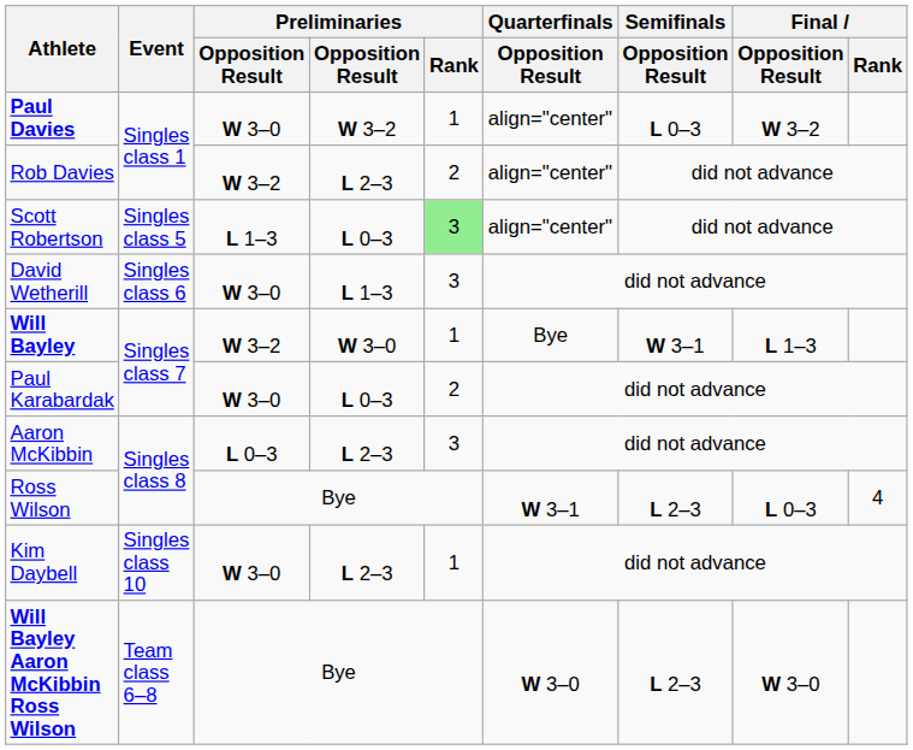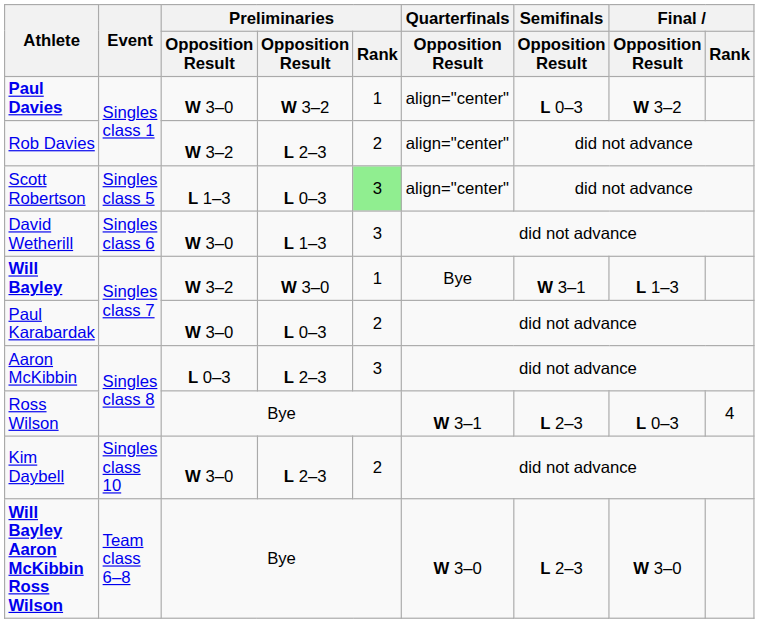Kim Daybell | Preliminaries / Rank: 1 -> 2
